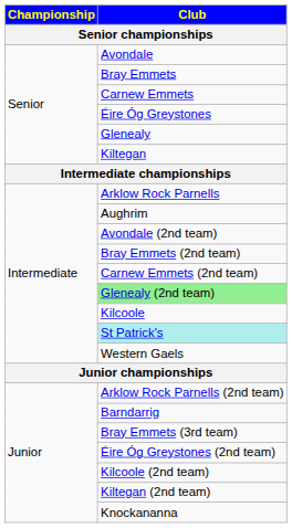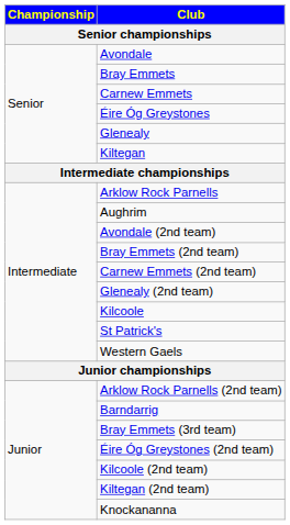Glenealy (2nd team) | Club: lightgreen background -> no background
St Patrick's | Club: paleturquoise background -> no background
